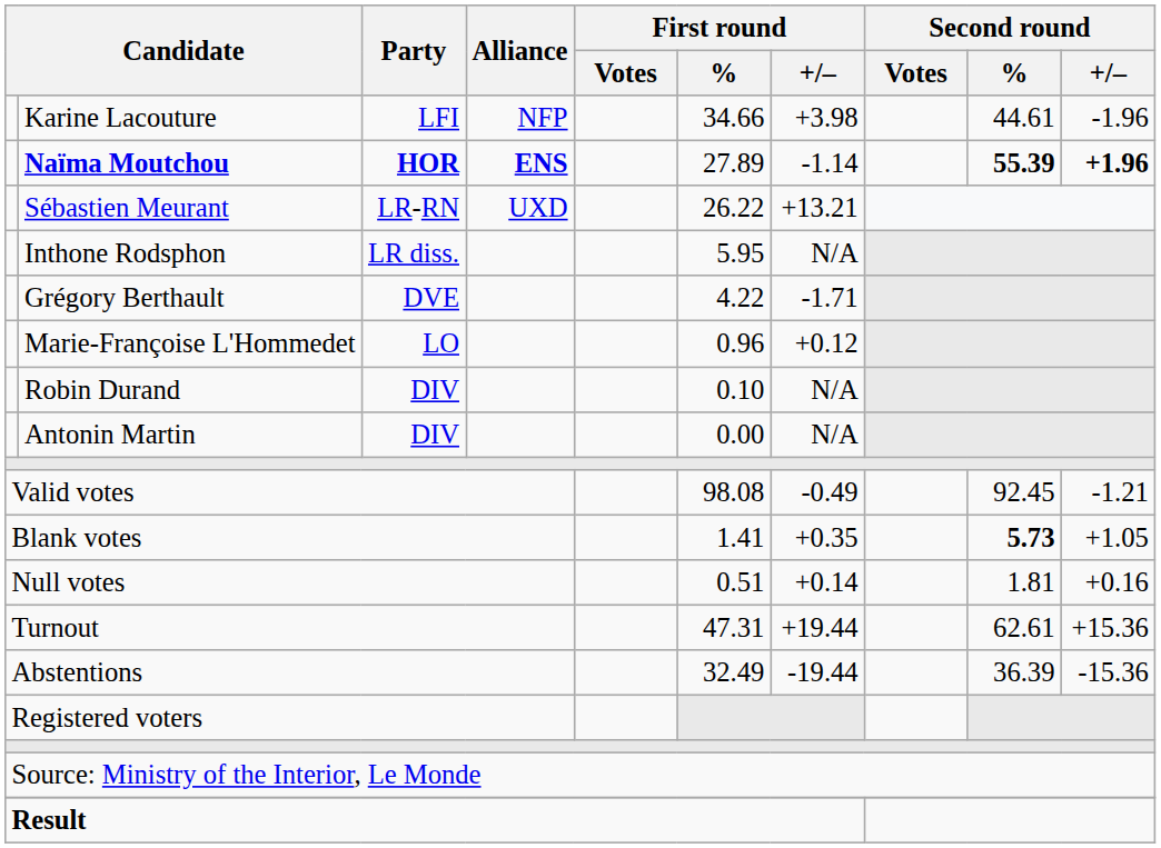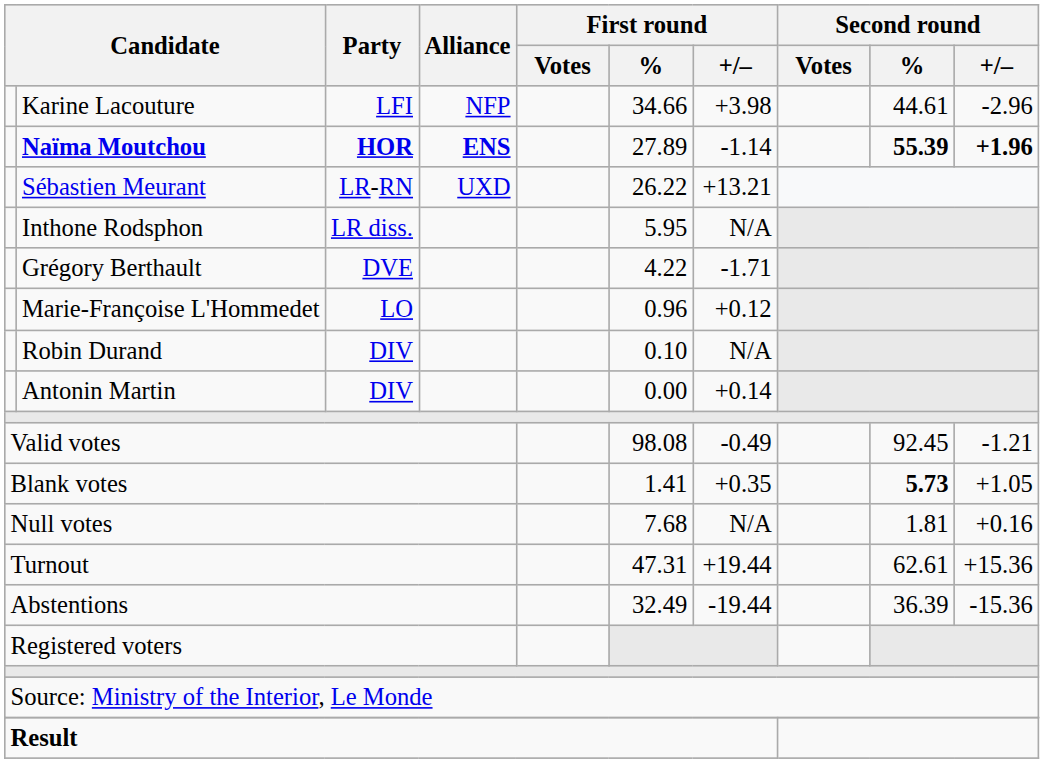Karine Lacouture | Second round / +/–: -1.96 -> -2.96
Antonin Martin | First round / +/–: N/A -> +0.14
Null votes | First round / %: 0.51 -> 7.68
Null votes | First round / +/–: +0.14 -> N/A
